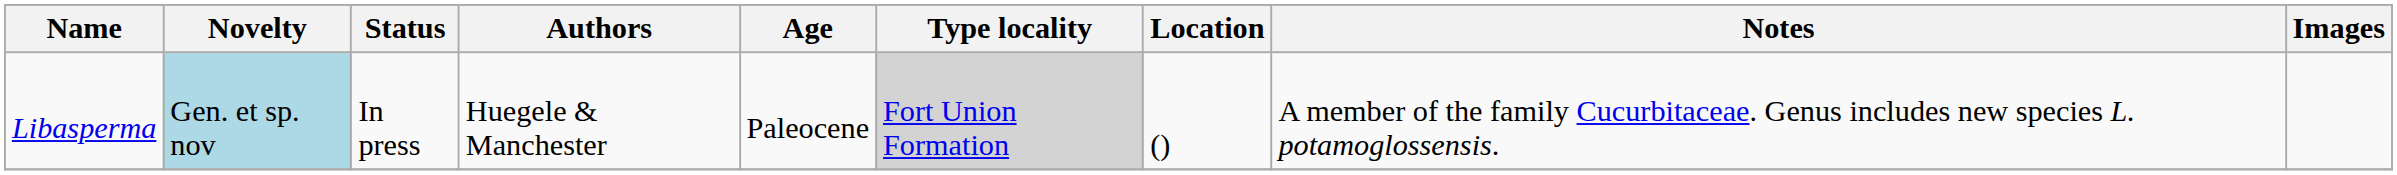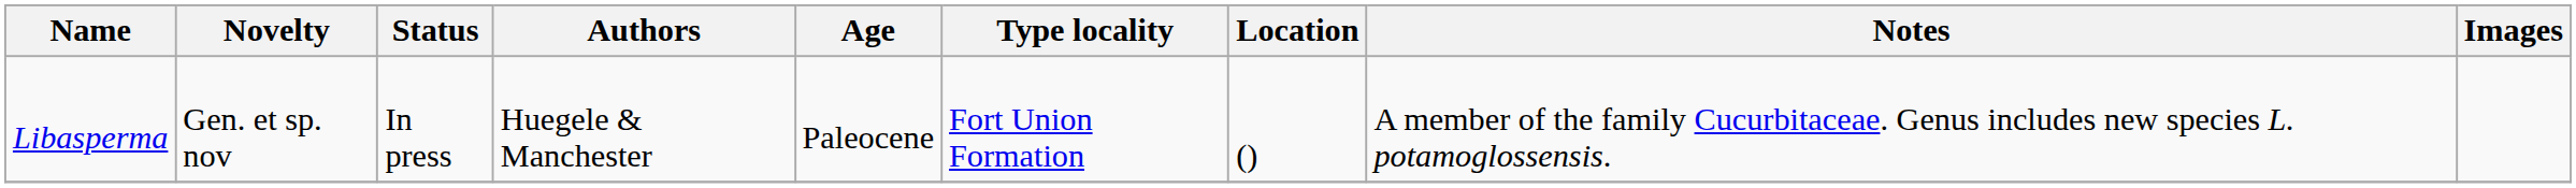Libasperma | Novelty: lightblue background -> no background
Libasperma | Type locality: lightgrey background -> no background
